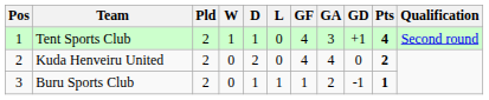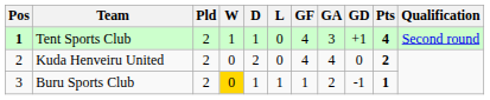Tent Sports Club | Pos: normal -> bold
Buru Sports Club | W: no background -> gold background
